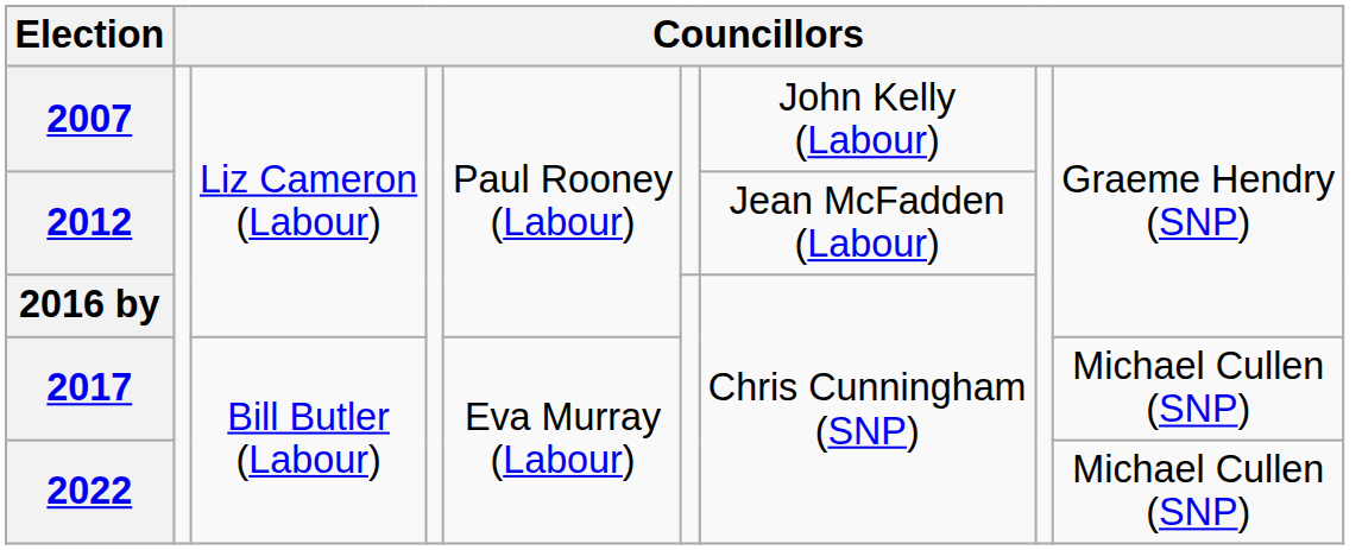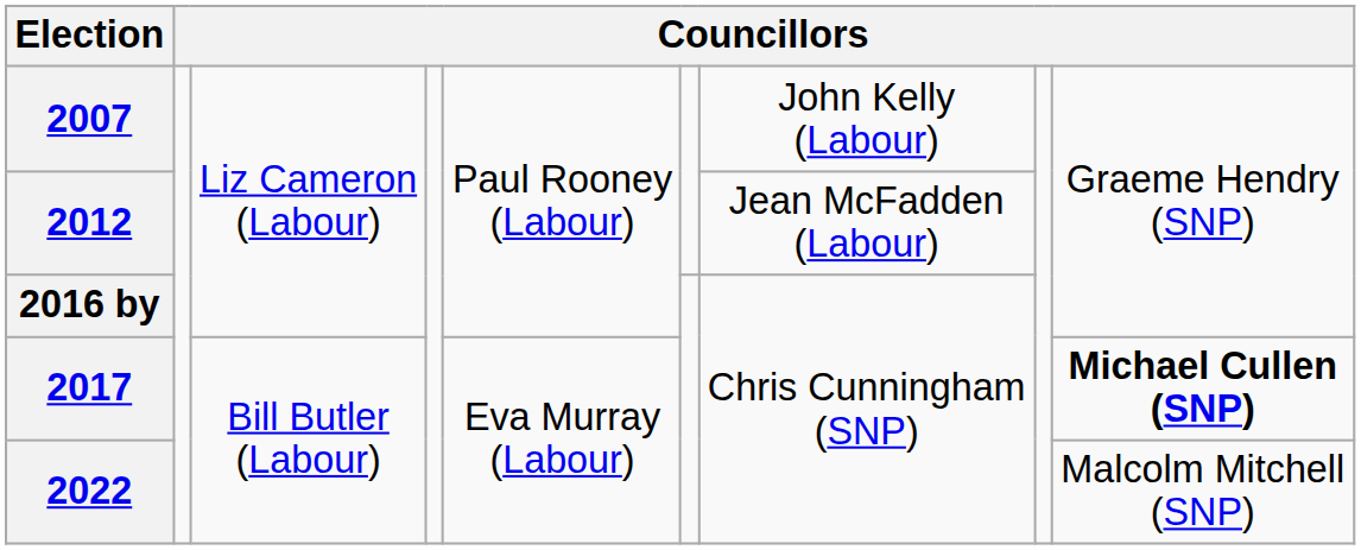2017 | column 9: normal -> bold
2022 | column 9: Michael Cullen (SNP) -> Malcolm Mitchell (SNP)
